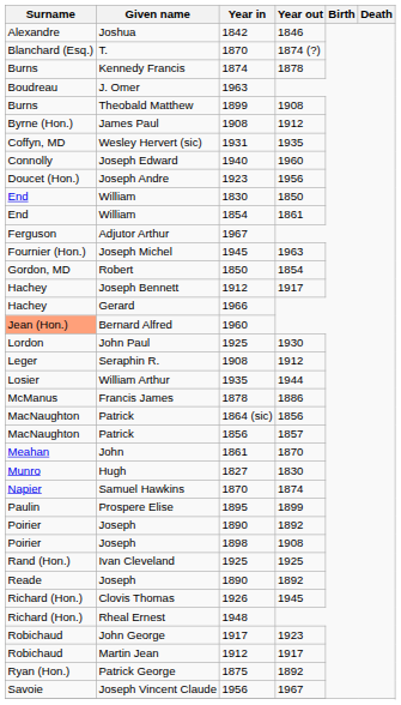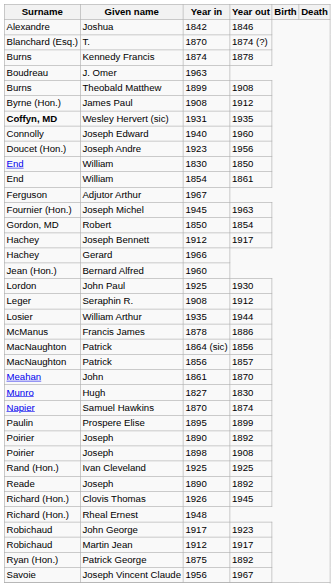Wesley Hervert (sic) | Surname: normal -> bold
Bernard Alfred | Surname: lightsalmon background -> no background
